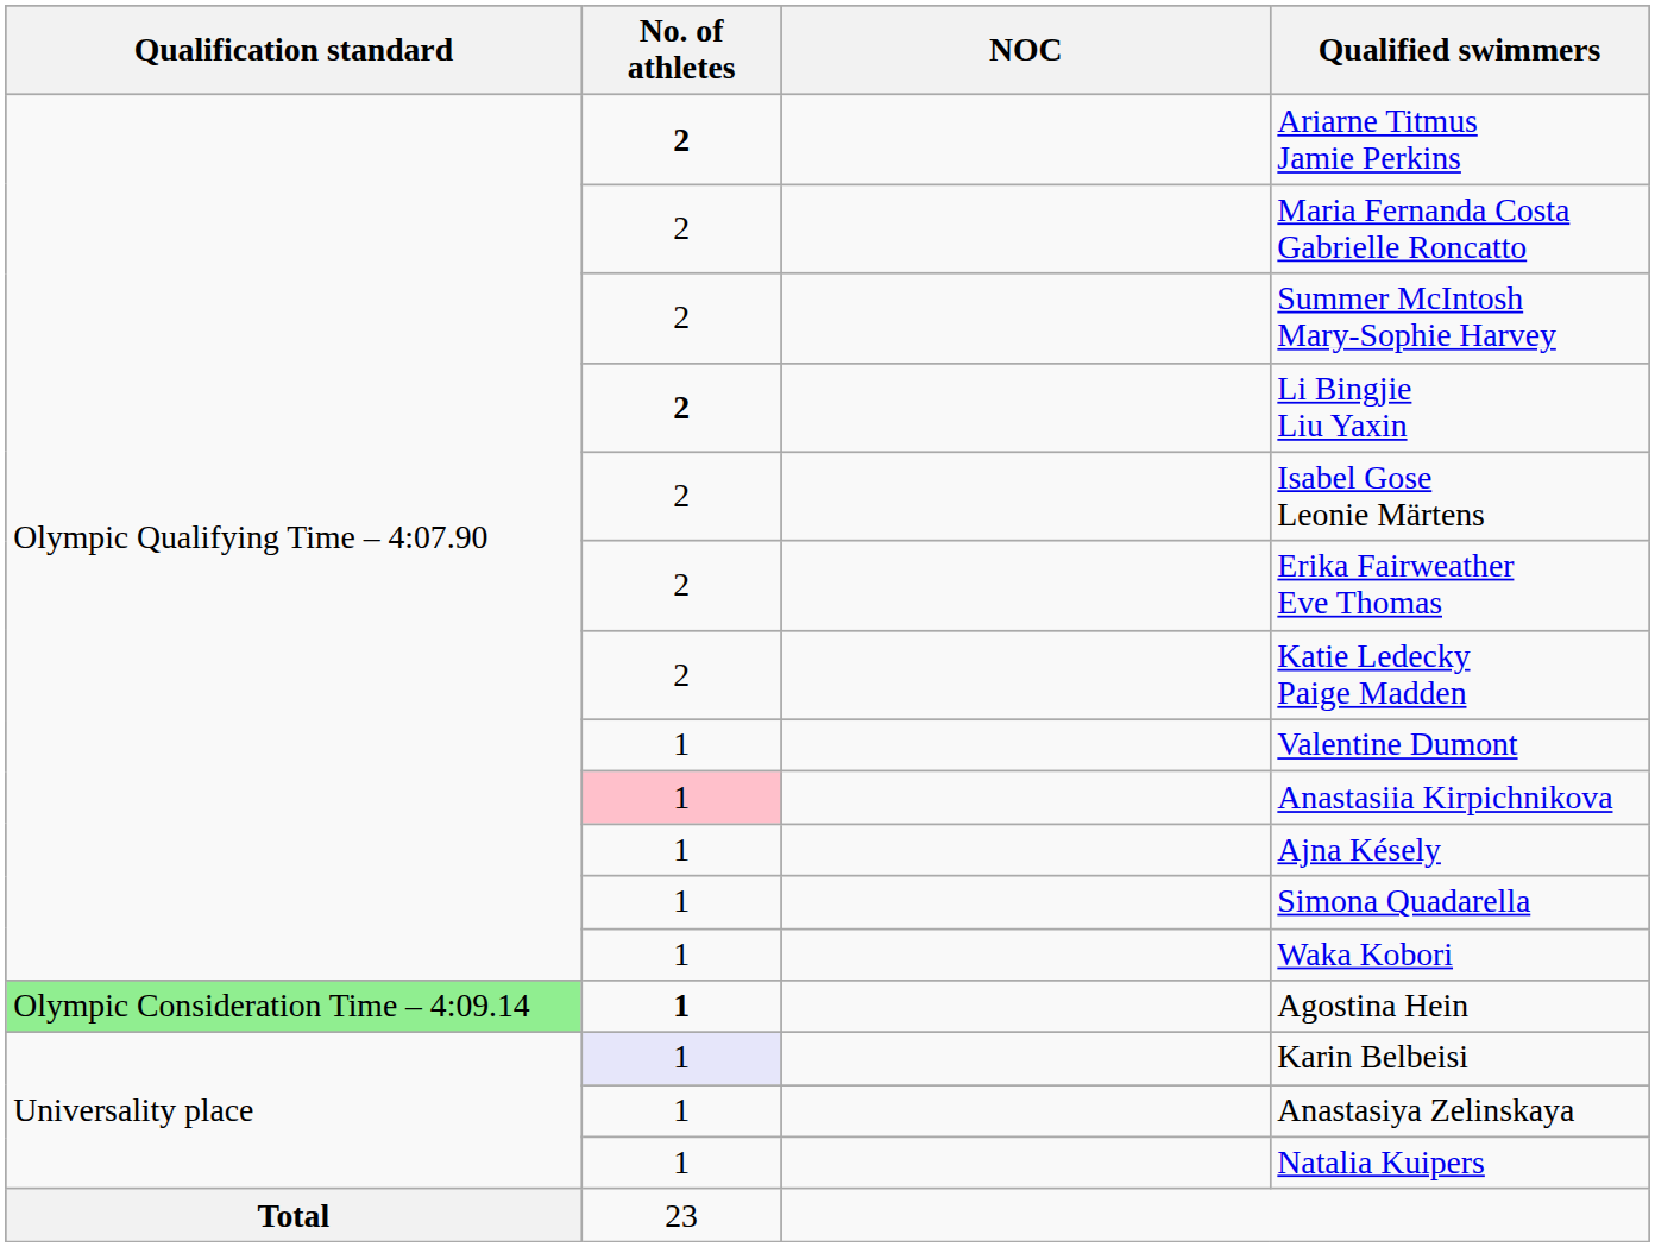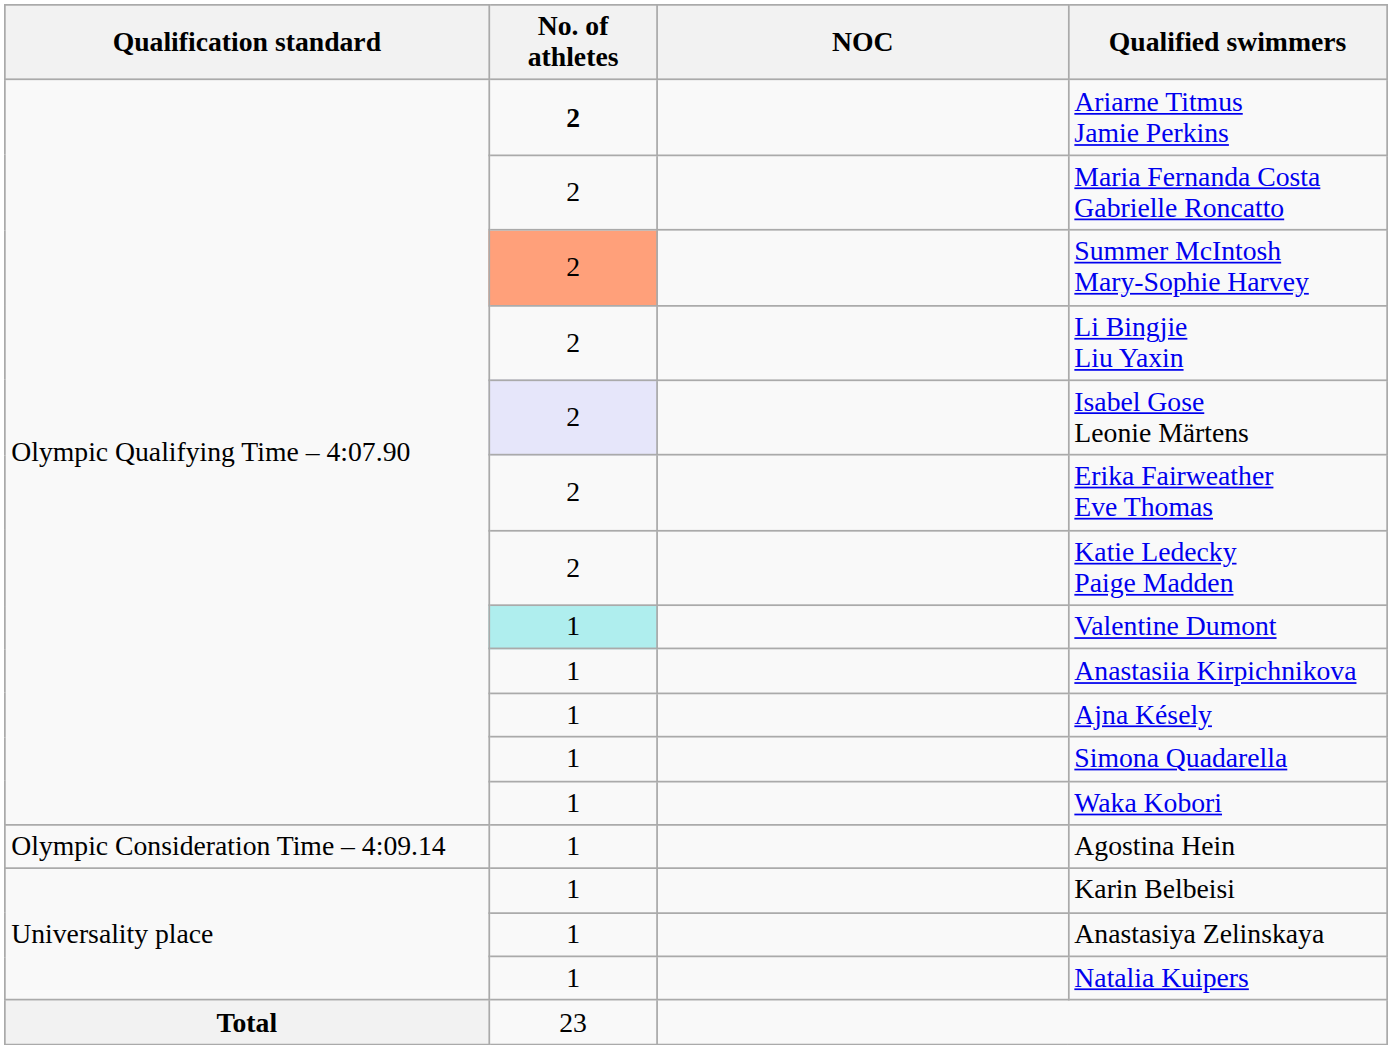Summer McIntosh Mary-Sophie Harvey | No. of athletes: no background -> lightsalmon background
Li Bingjie Liu Yaxin | No. of athletes: bold -> normal
Isabel Gose Leonie Märtens | No. of athletes: no background -> lavender background
Valentine Dumont | No. of athletes: no background -> paleturquoise background
Anastasiia Kirpichnikova | No. of athletes: pink background -> no background
Agostina Hein | Qualification standard: lightgreen background -> no background
Agostina Hein | No. of athletes: bold -> normal
Karin Belbeisi | No. of athletes: lavender background -> no background
